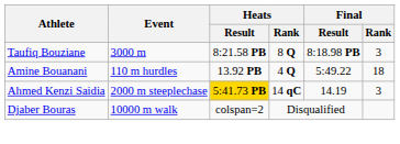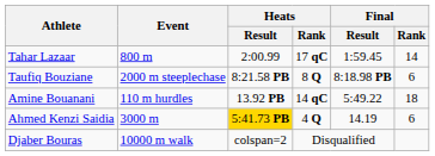+ row: Tahar Lazaar | 800 m | 2:00.99 | 17 qC | 1:59.45 | 14
Taufiq Bouziane | Event: 3000 m -> 2000 m steeplechase
Taufiq Bouziane | Final / Rank: 3 -> 6
Amine Bouanani | Heats / Rank: 4 Q -> 14 qC
Ahmed Kenzi Saidia | Event: 2000 m steeplechase -> 3000 m
Ahmed Kenzi Saidia | Heats / Rank: 14 qC -> 4 Q
Ahmed Kenzi Saidia | Final / Rank: 3 -> 6
